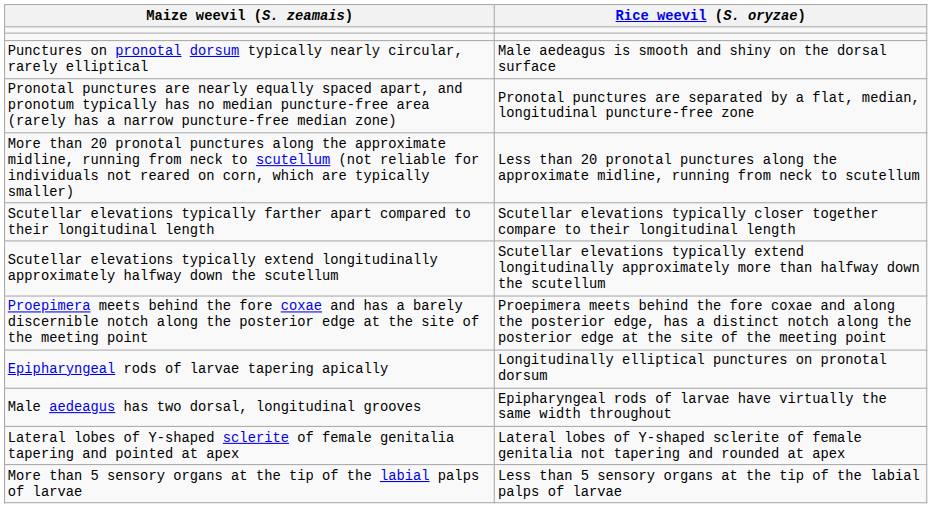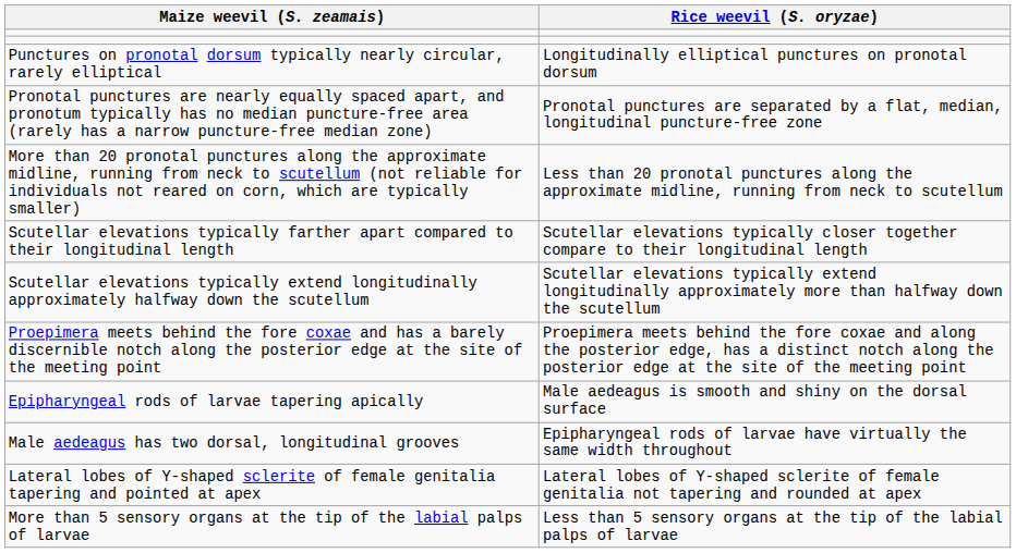row 4 | Rice weevil (S. oryzae): Male aedeagus is smooth and shiny on the dorsal surface -> Longitudinally elliptical punctures on pronotal dorsum
row 10 | Rice weevil (S. oryzae): Longitudinally elliptical punctures on pronotal dorsum -> Male aedeagus is smooth and shiny on the dorsal surface
